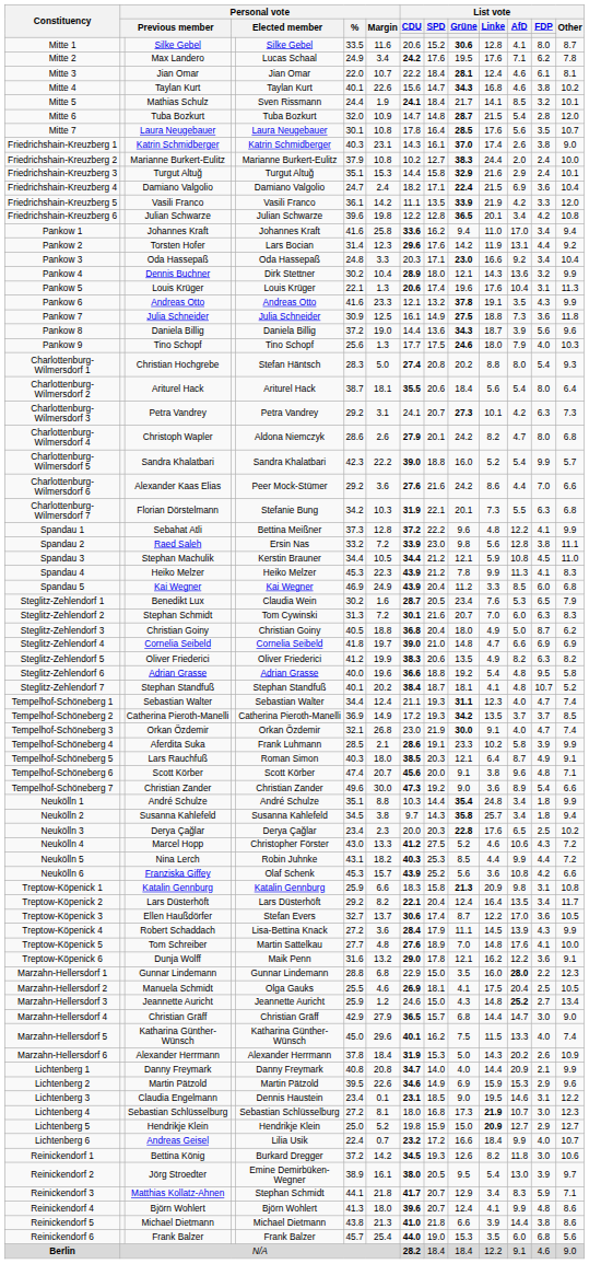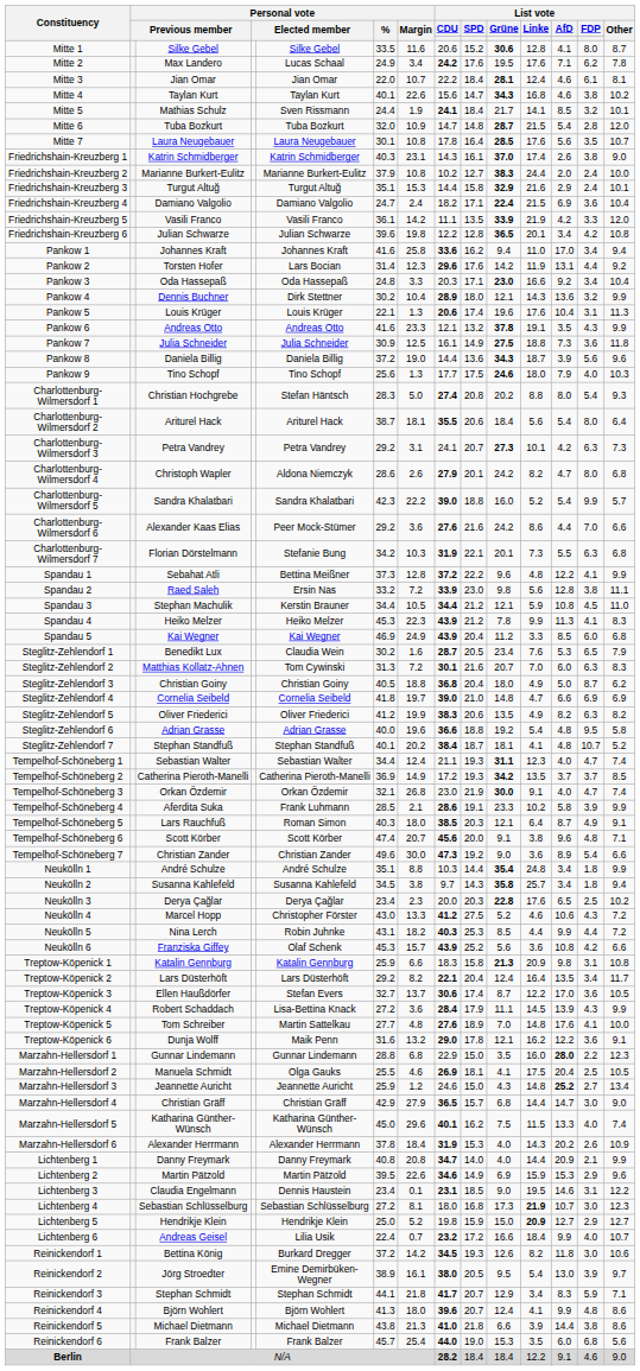Steglitz-Zehlendorf 2 | column 3: Stephan Schmidt -> Matthias Kollatz-Ahnen
Marzahn-Hellersdorf 6 | List vote / Grüne: 5.0 -> 4.0
Reinickendorf 3 | column 3: Matthias Kollatz-Ahnen -> Stephan Schmidt
